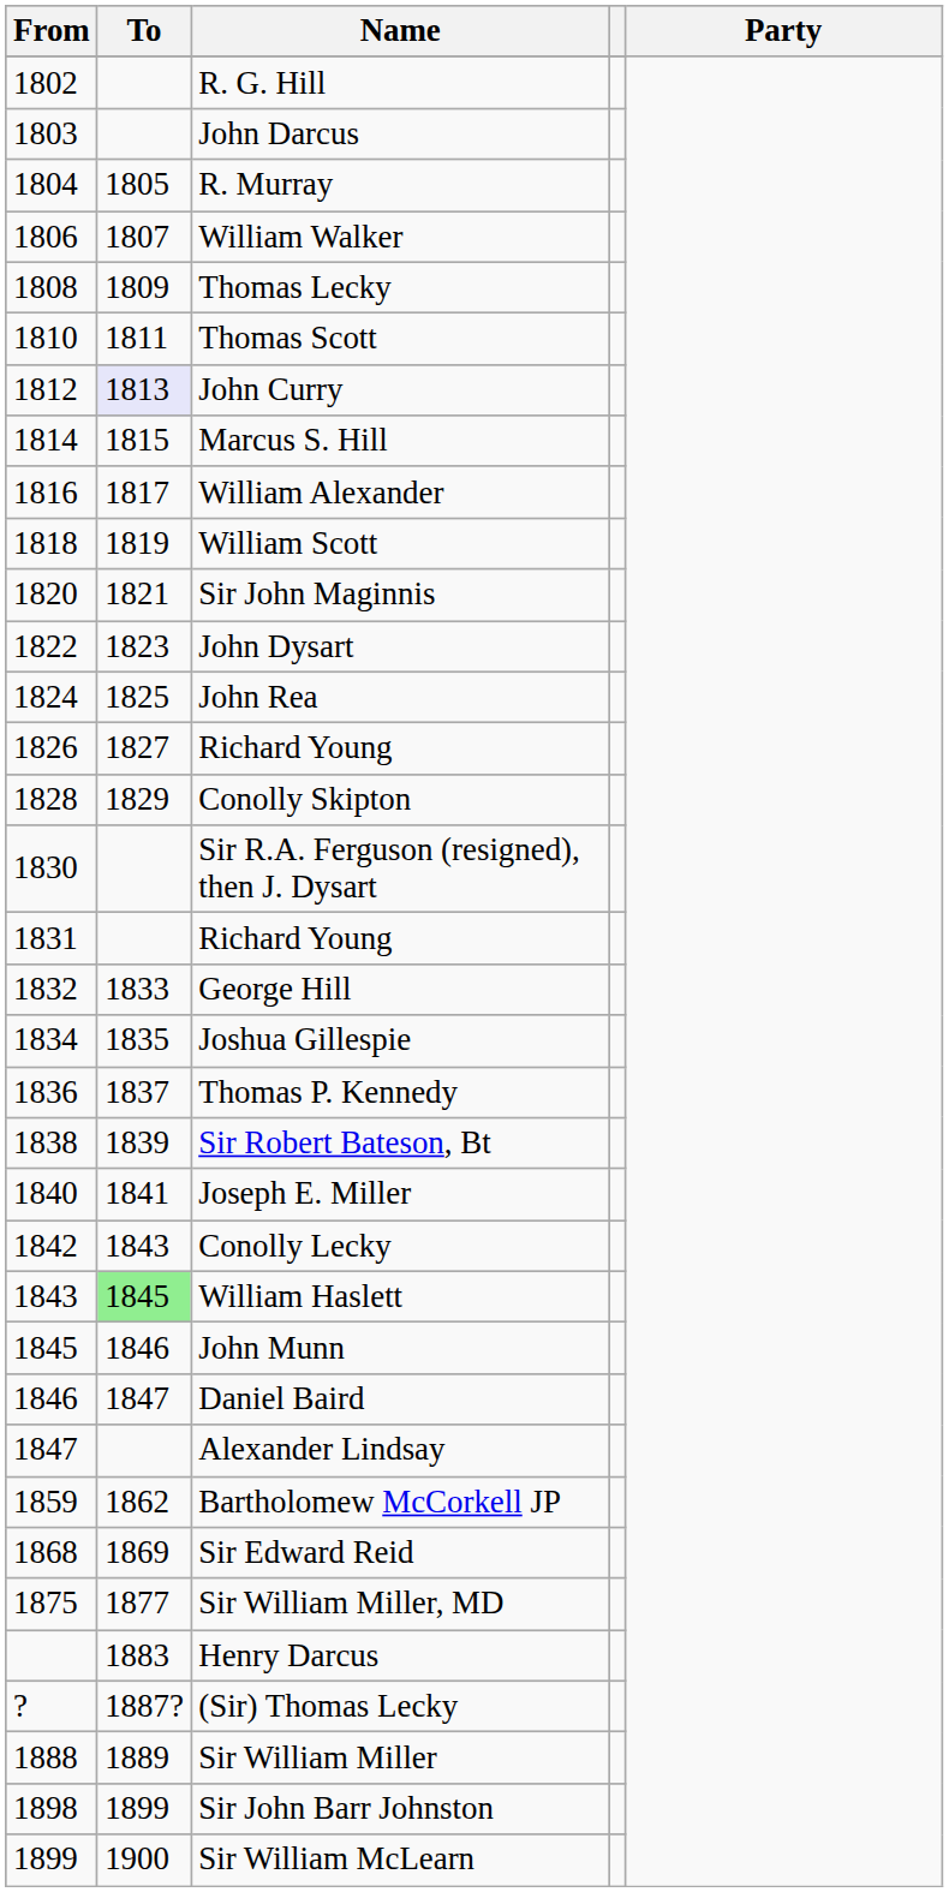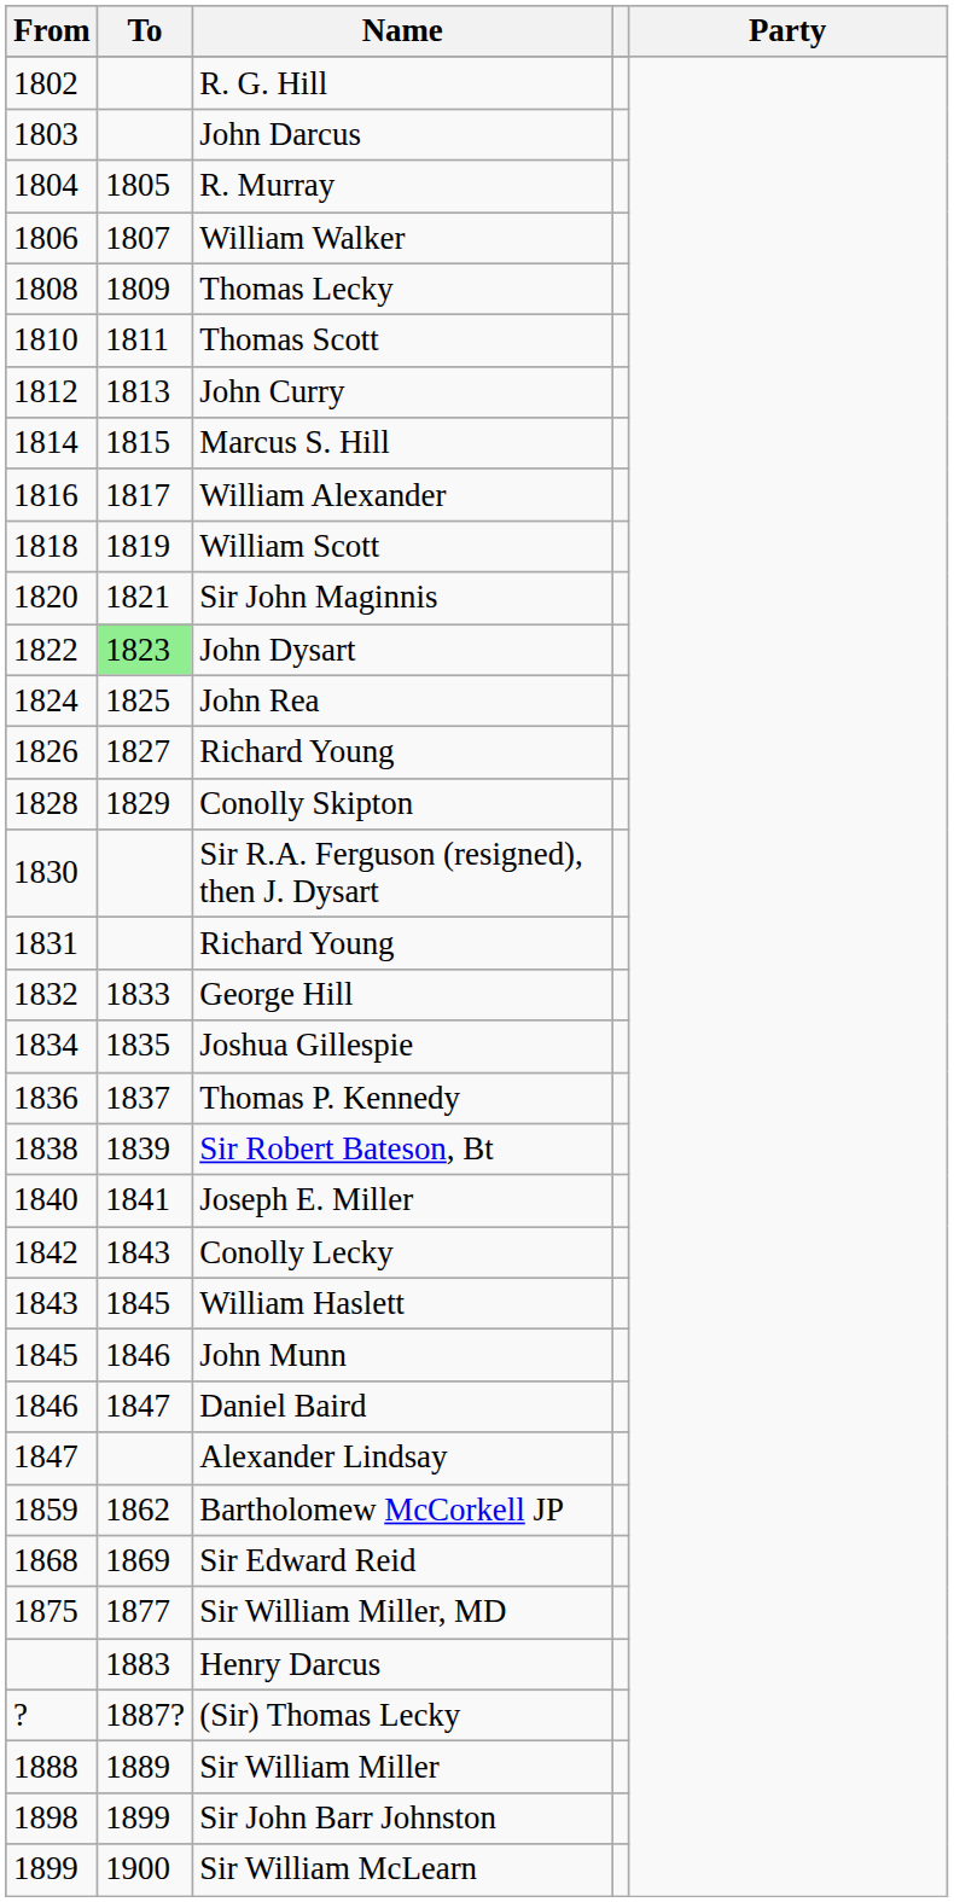John Curry | To: lavender background -> no background
John Dysart | To: no background -> lightgreen background
William Haslett | To: lightgreen background -> no background
